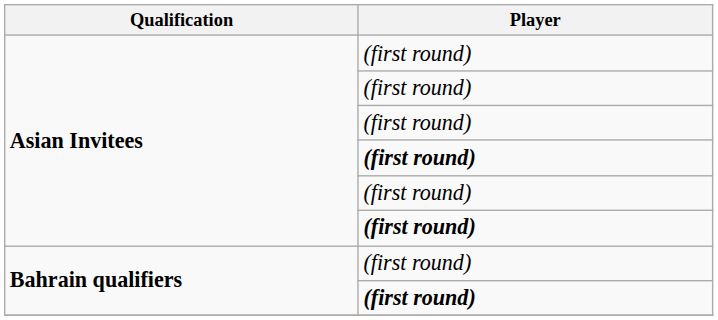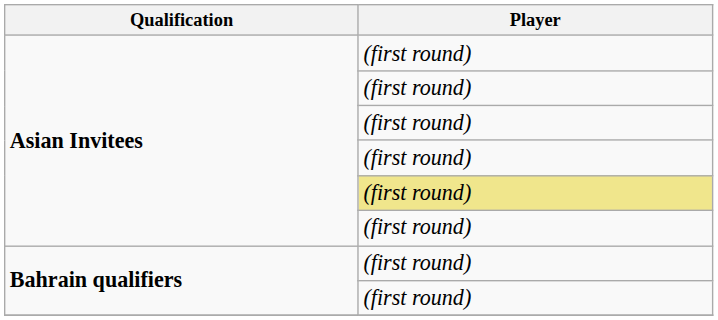row 5 | Player: bold -> normal
row 6 | Player: no background -> khaki background
row 7 | Player: bold -> normal
row 9 | Player: bold -> normal
